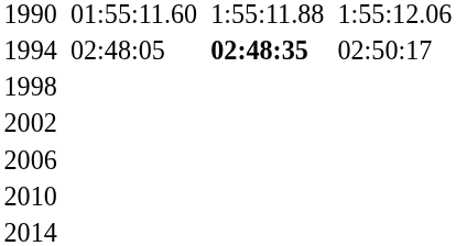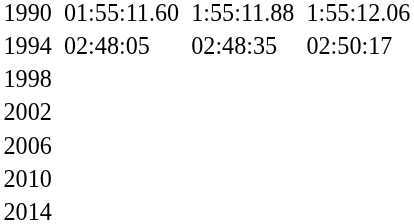1994 | column 3: bold -> normal
